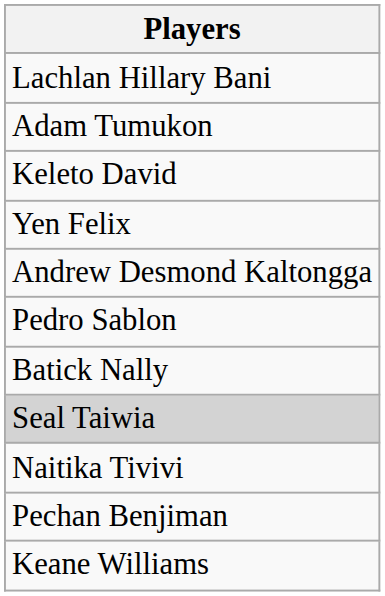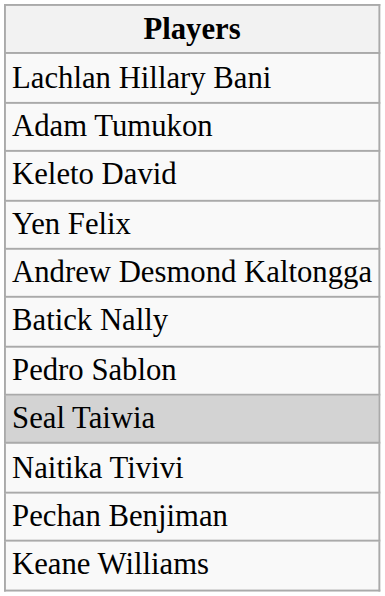row 7 | column 1: Pedro Sablon -> Batick Nally
row 8 | column 1: Batick Nally -> Pedro Sablon
